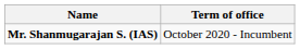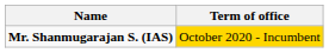Mr. Shanmugarajan S. (IAS) | Term of office: no background -> gold background
